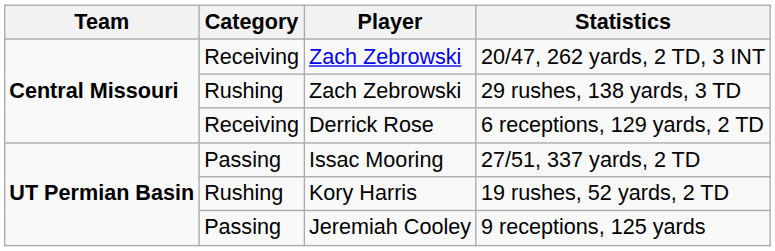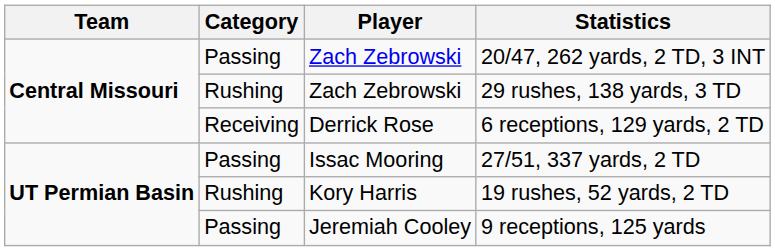20/47, 262 yards, 2 TD, 3 INT | Category: Receiving -> Passing
